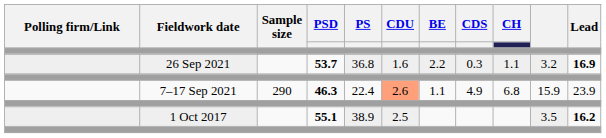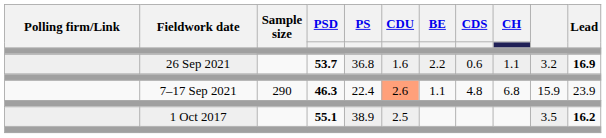26 Sep 2021 | CDS: 0.3 -> 0.6
7–17 Sep 2021 | CDS: 4.9 -> 4.8
